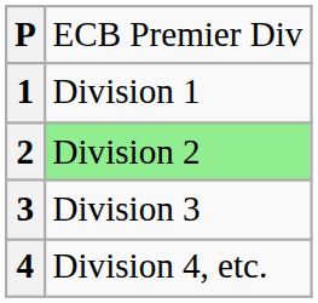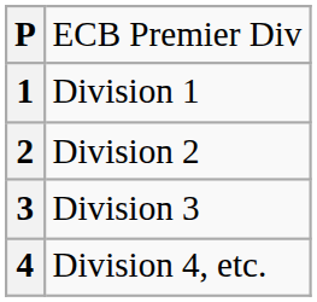2 | column 2: lightgreen background -> no background
